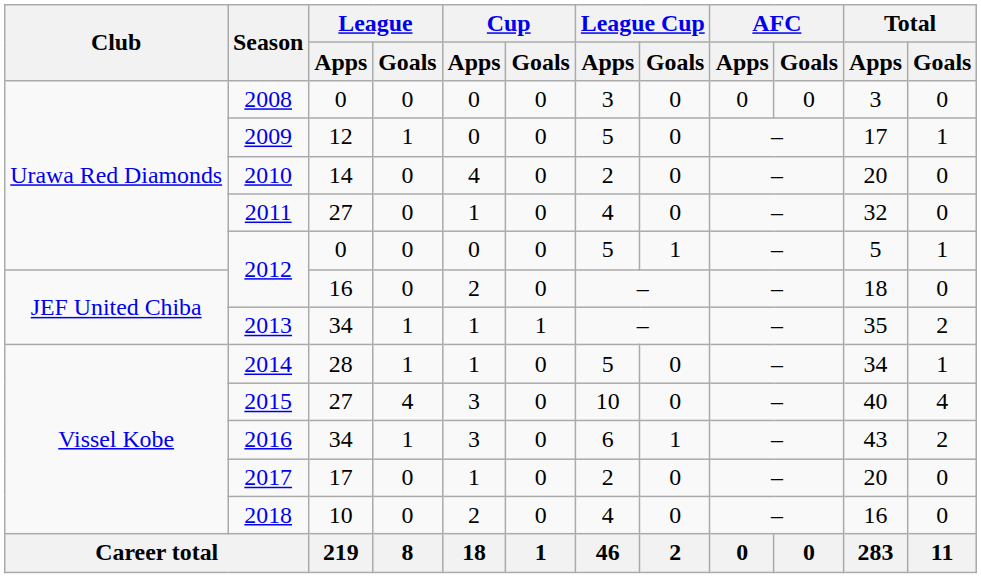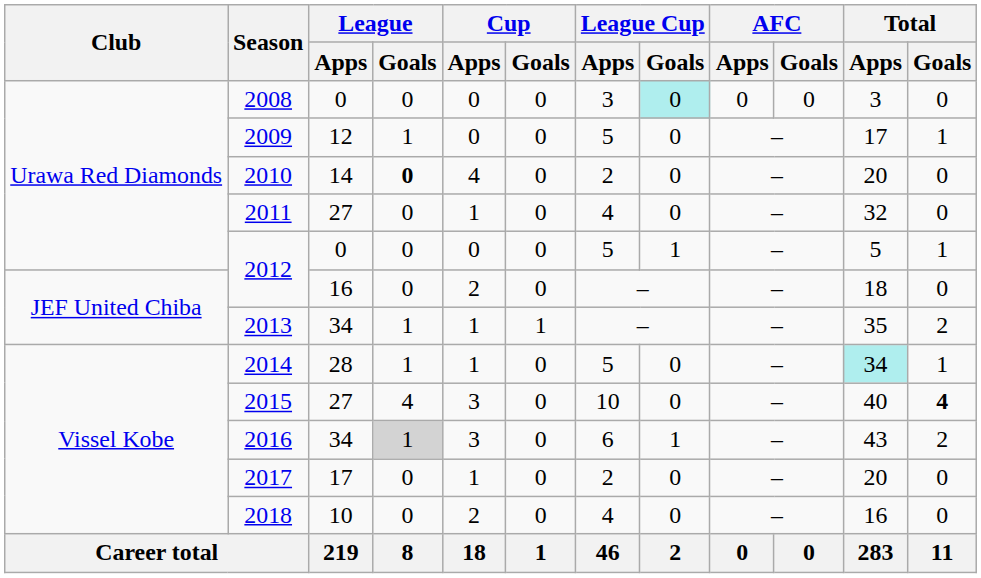2008 | League Cup / Goals: no background -> paleturquoise background
2010 | League / Goals: normal -> bold
2014 | Total / Apps: no background -> paleturquoise background
2015 | Total / Goals: normal -> bold
2016 | League / Goals: no background -> lightgrey background
